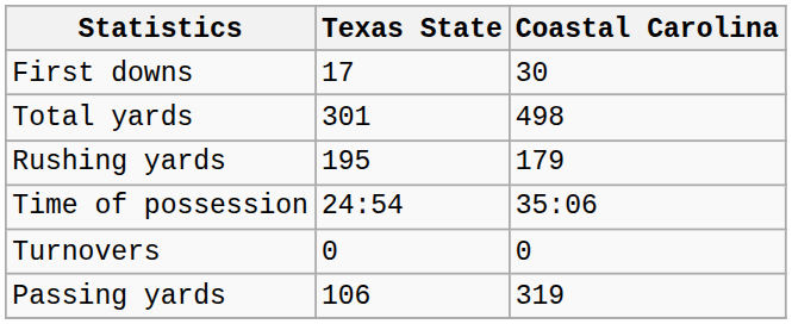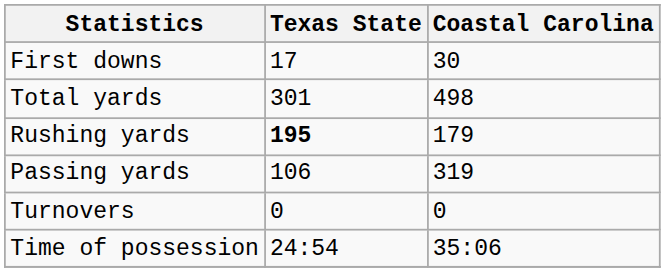Rushing yards | Texas State: normal -> bold
rows swapped: Passing yards <-> Time of possession
